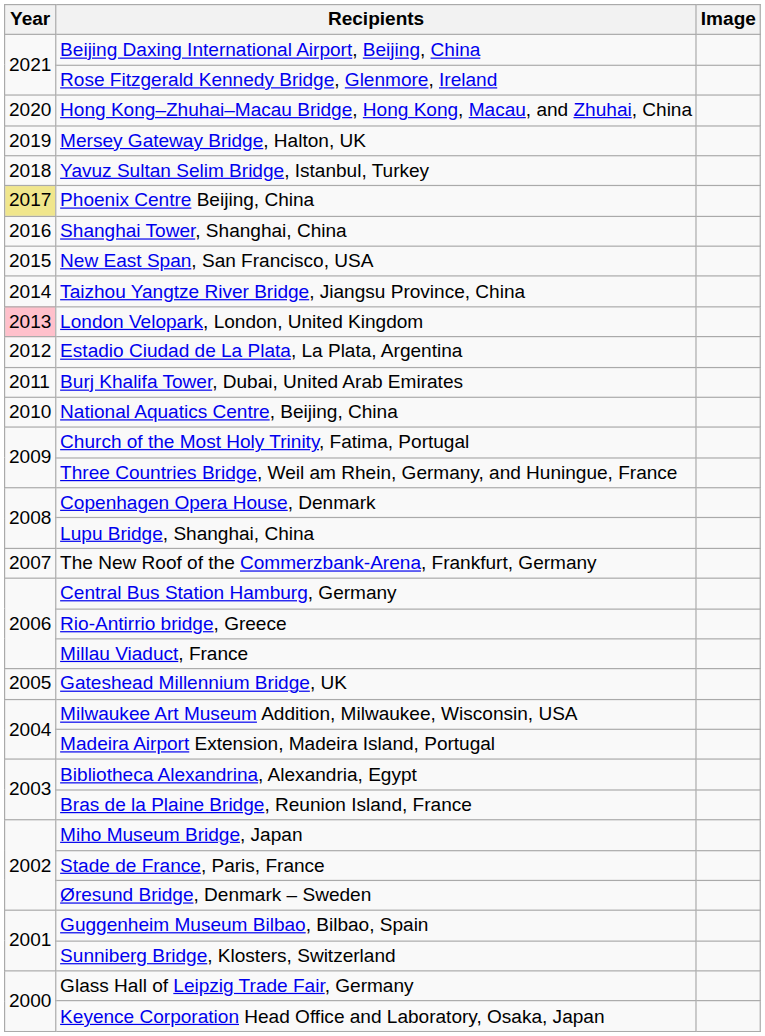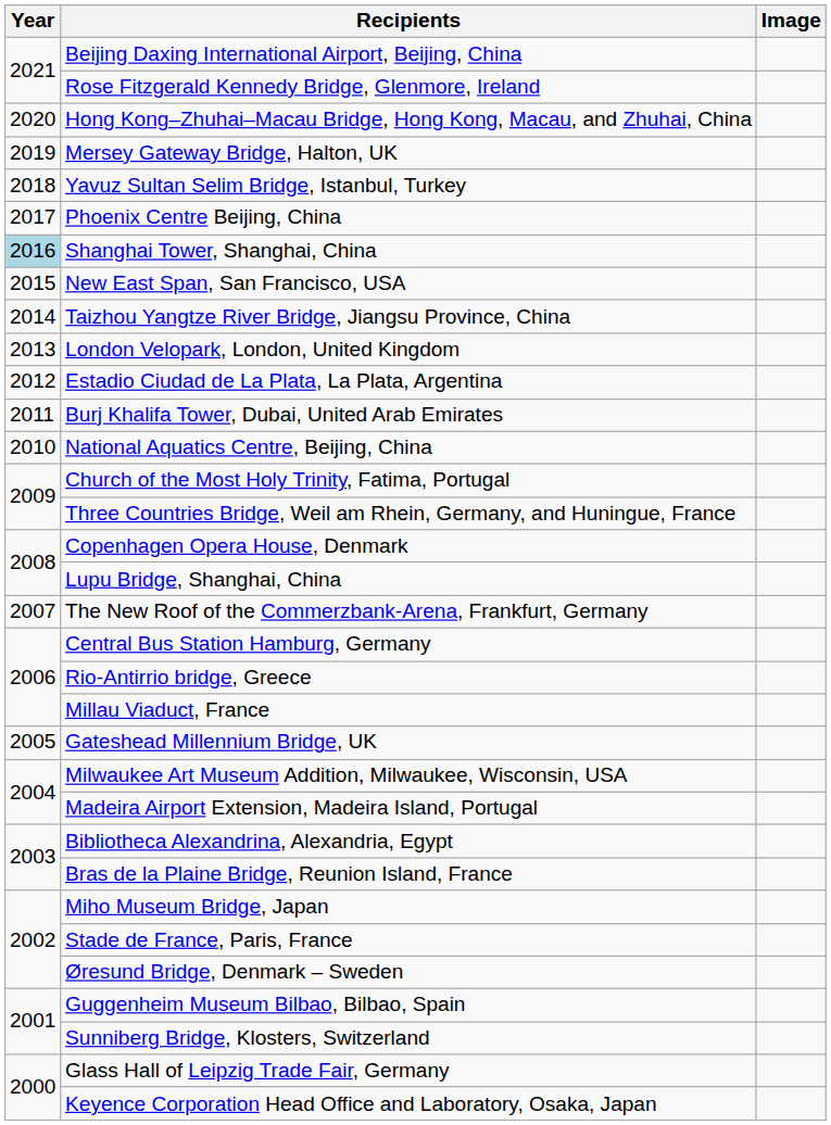Phoenix Centre Beijing, China | Year: khaki background -> no background
Shanghai Tower, Shanghai, China | Year: no background -> lightblue background
London Velopark, London, United Kingdom | Year: pink background -> no background
